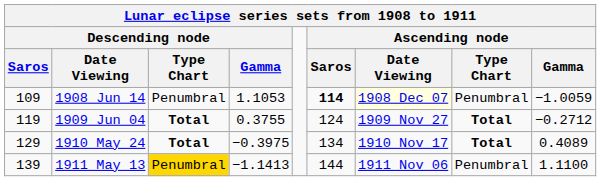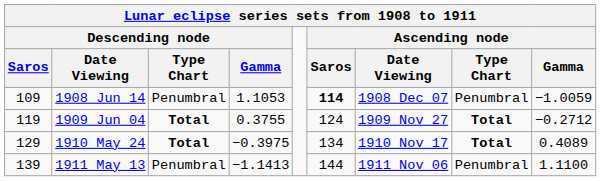1908 Jun 14 | Ascending node / Date Viewing: lightyellow background -> no background
1911 May 13 | Descending node / Type Chart: gold background -> no background
